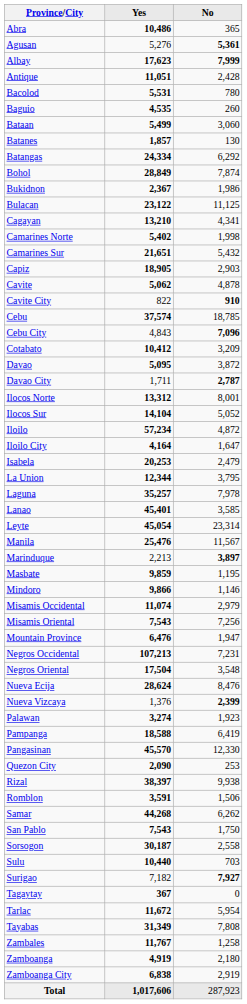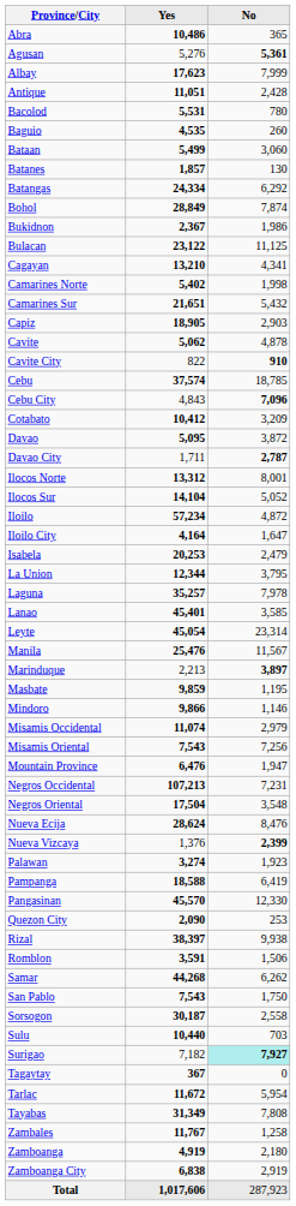Albay | No: bold -> normal
Surigao | No: no background -> paleturquoise background
